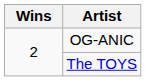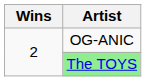The TOYS | Artist: no background -> lightgreen background
